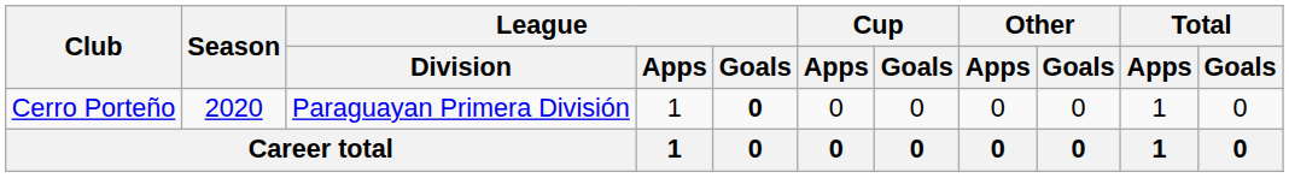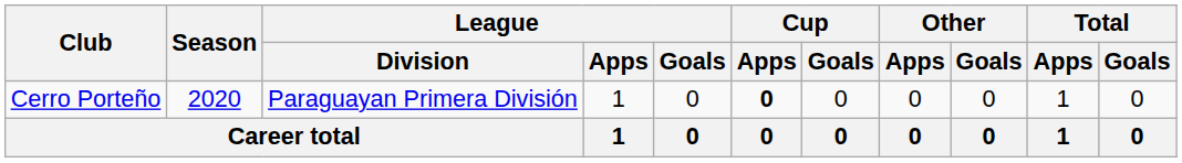Cerro Porteño | League / Goals: bold -> normal
Cerro Porteño | Cup / Apps: normal -> bold
